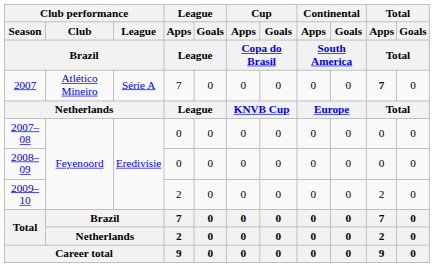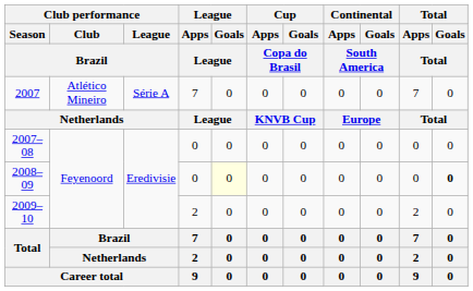2007 | Total / Apps / Total: bold -> normal
2008–09 | League / Goals / League: no background -> lightyellow background
2008–09 | Total / Goals / Total: normal -> bold
